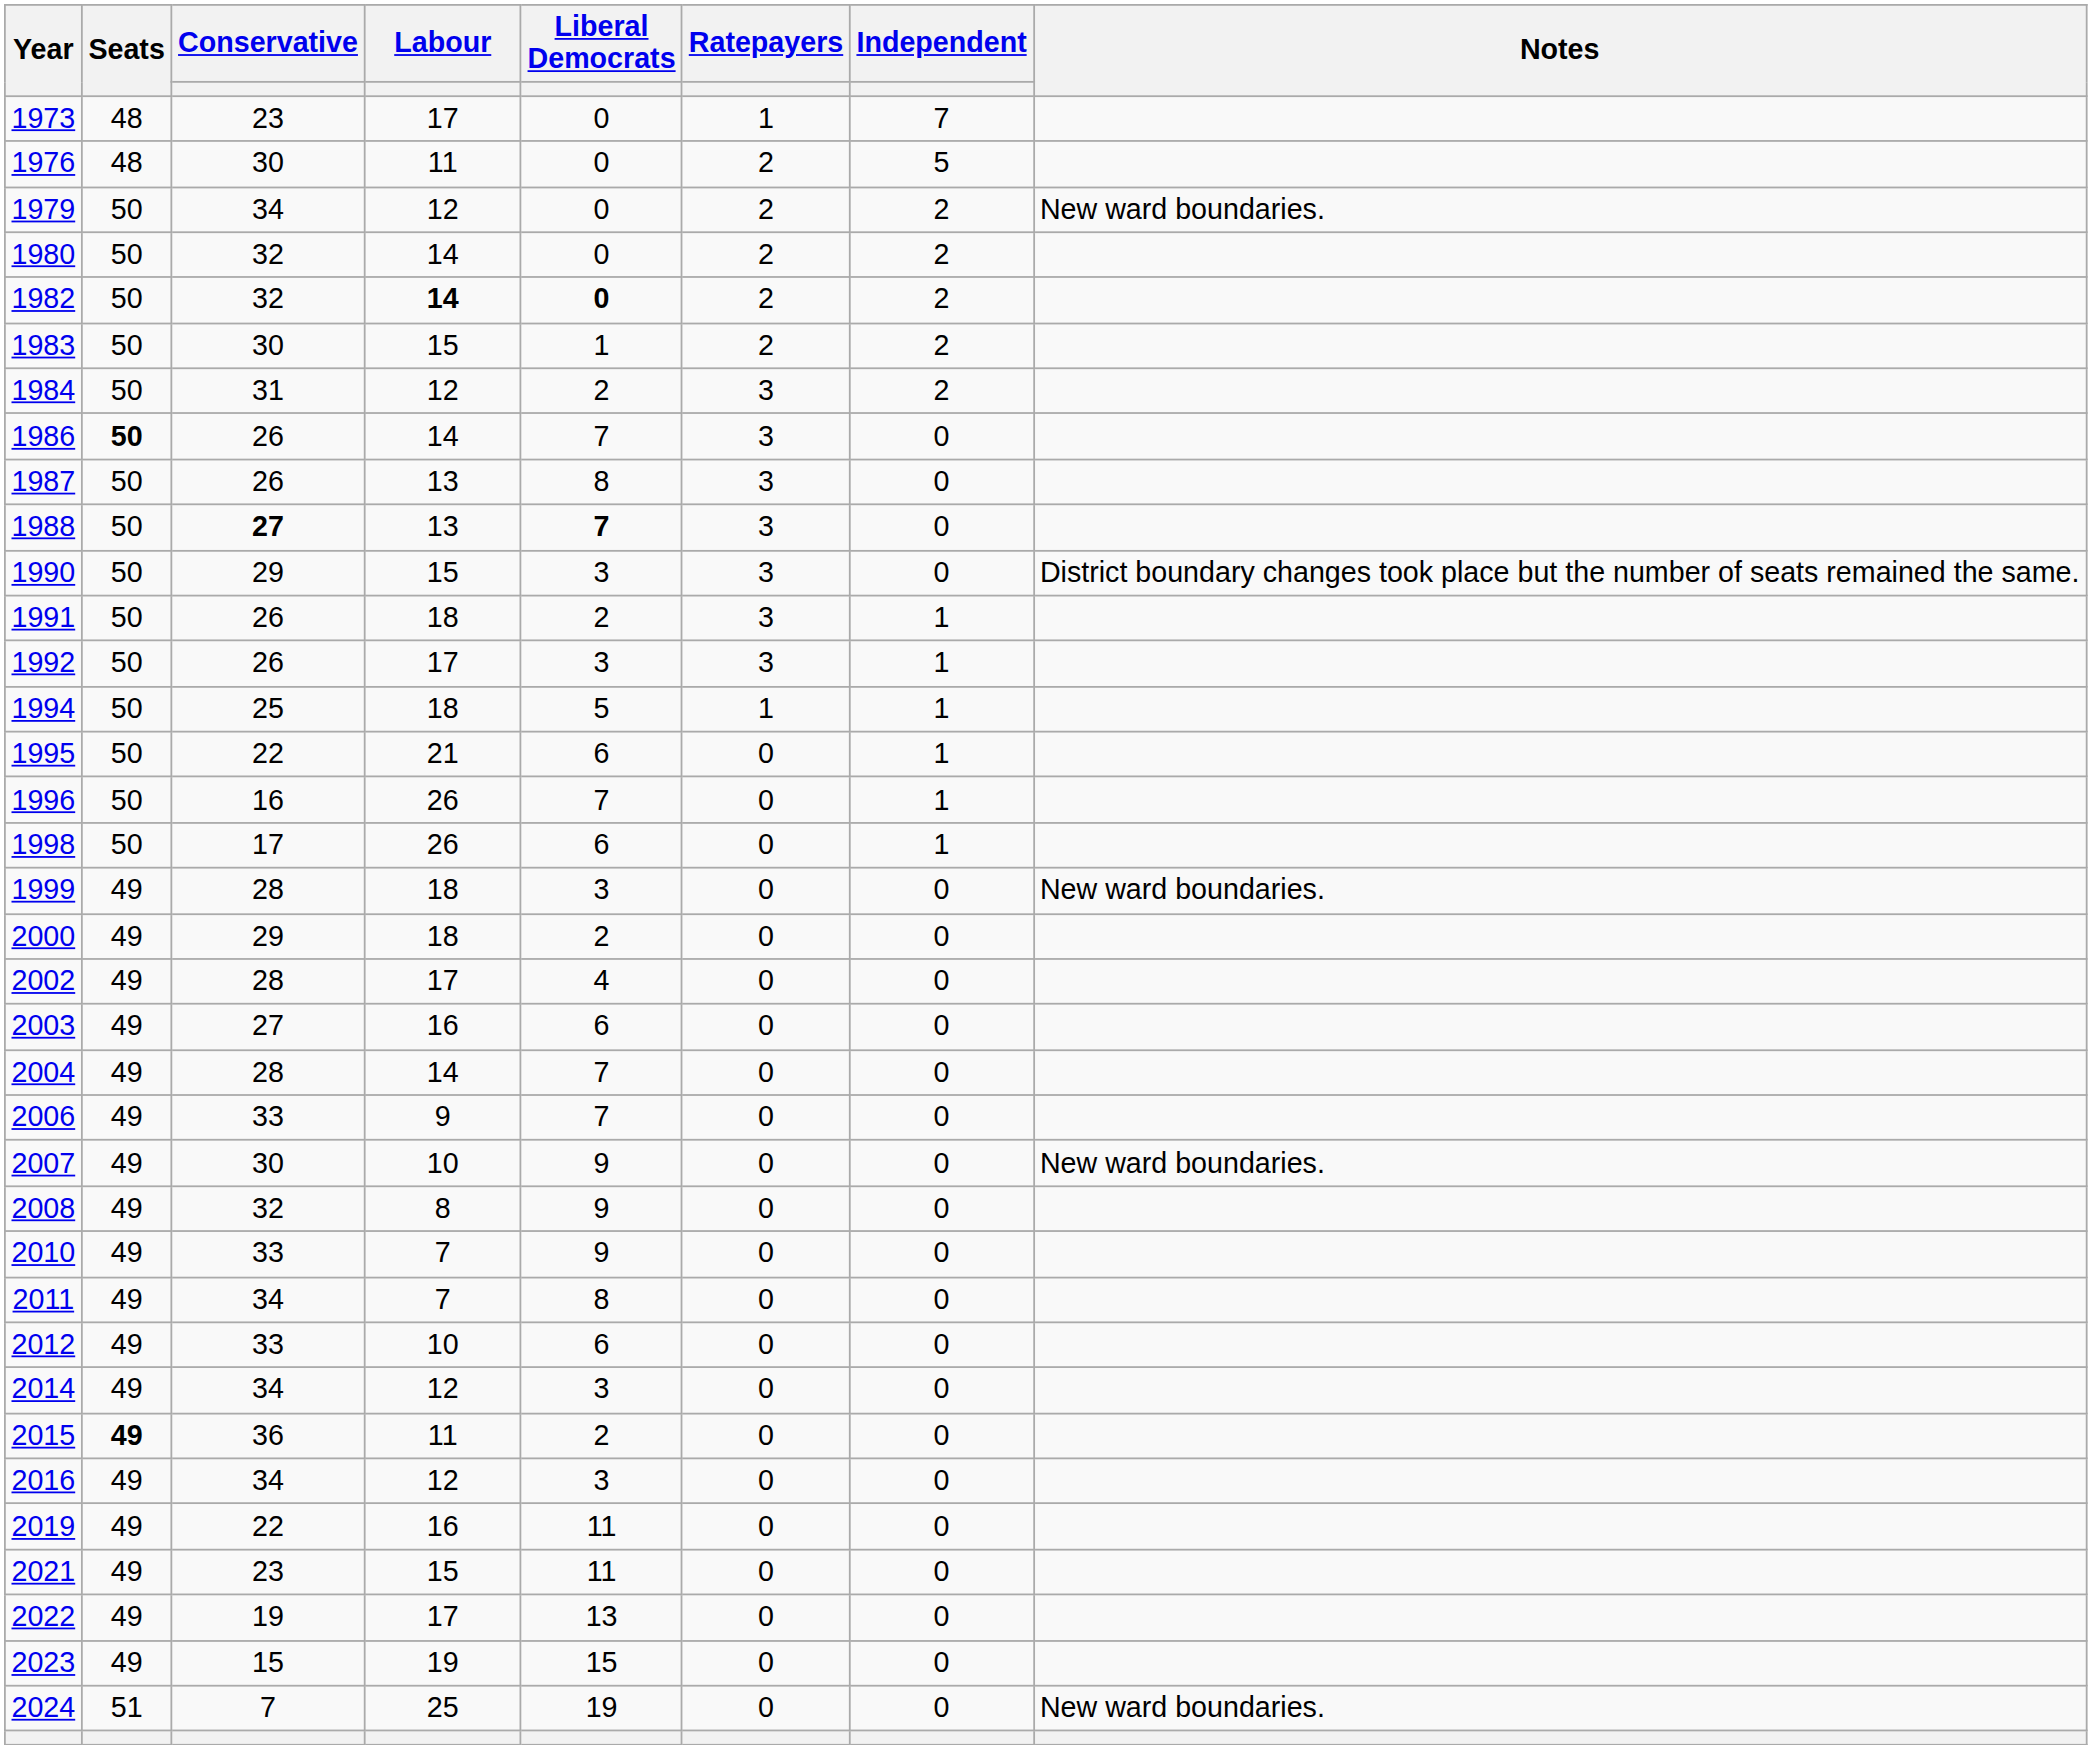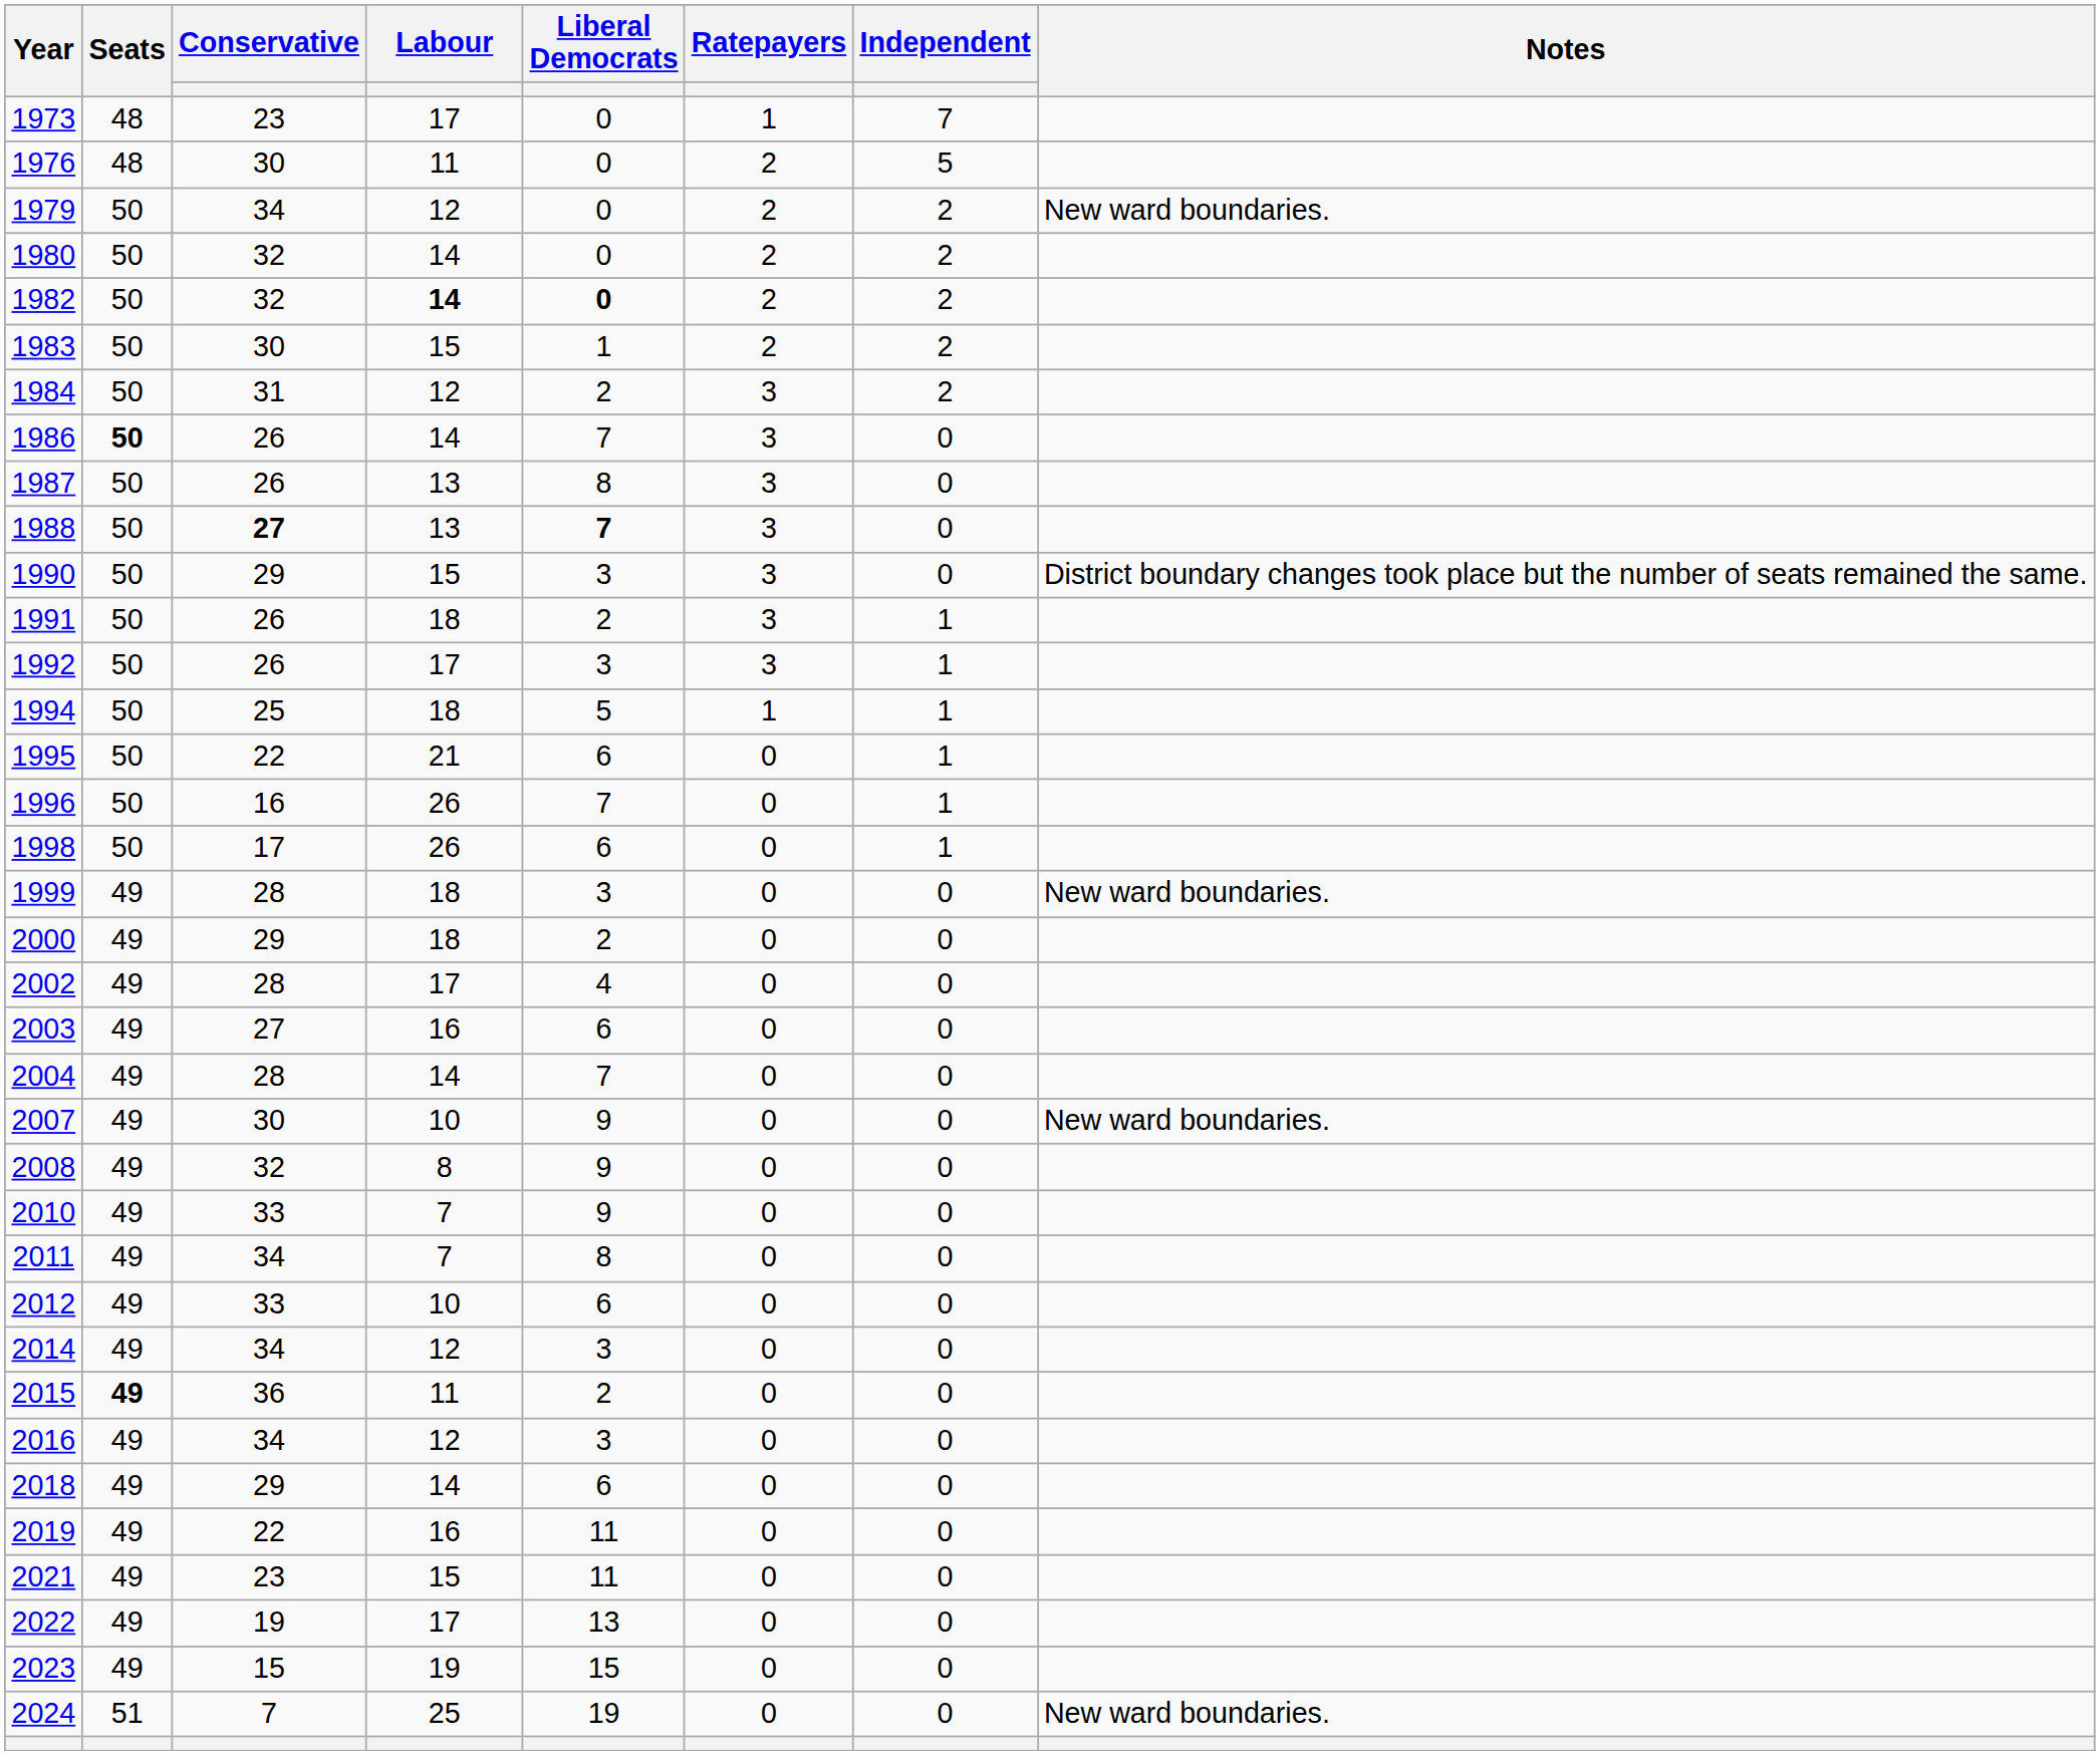- row: 2006 | 49 | 33 | 9 | 7 | 0 | 0
+ row: 2018 | 49 | 29 | 14 | 6 | 0 | 0
